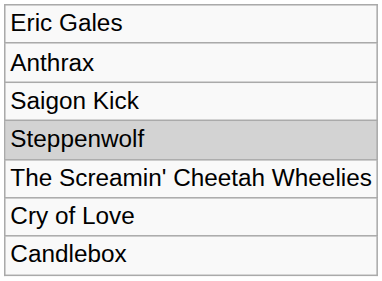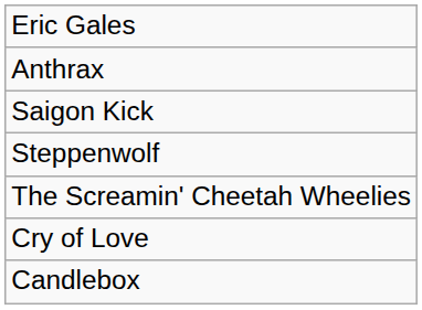row 4 | column 1: lightgrey background -> no background
